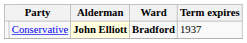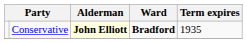Conservative | Term expires: 1937 -> 1935
